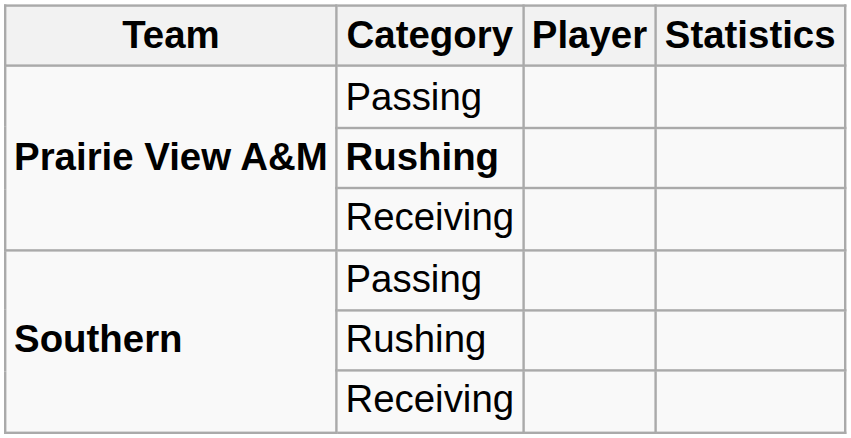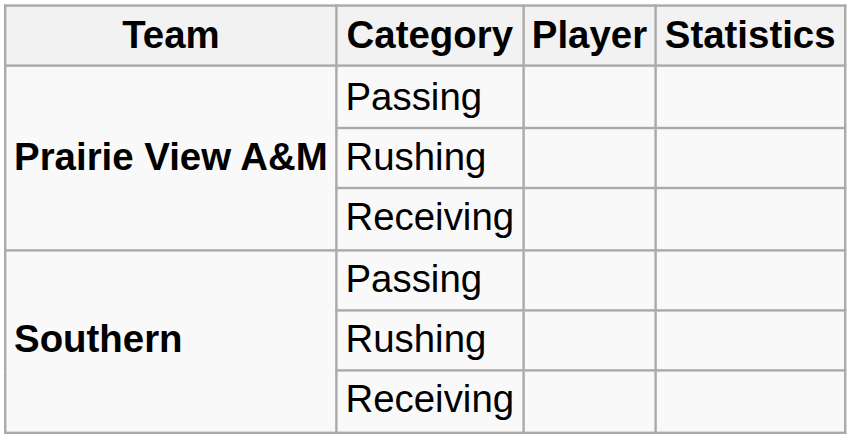Prairie View A&M / Rushing | Category: bold -> normal
